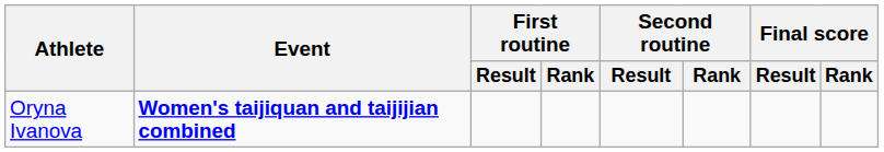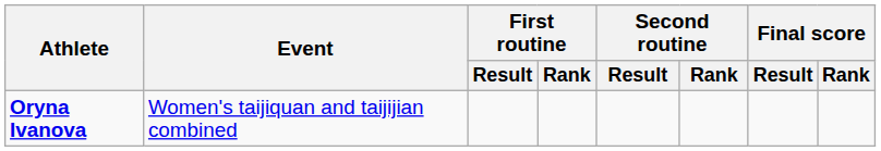row 3 | Athlete: normal -> bold
row 3 | Event: bold -> normal
